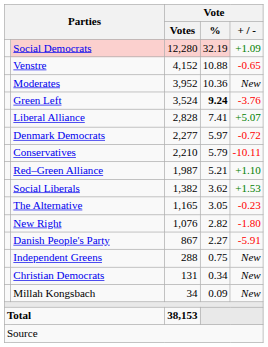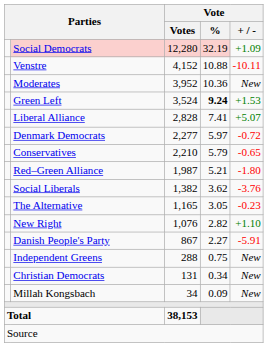Venstre | Vote / + / -: -0.65 -> -10.11
Green Left | Vote / + / -: -3.76 -> +1.53
Conservatives | Vote / + / -: -10.11 -> -0.65
Red–Green Alliance | Vote / + / -: +1.10 -> -1.80
Social Liberals | Vote / + / -: +1.53 -> -3.76
New Right | Vote / + / -: -1.80 -> +1.10
